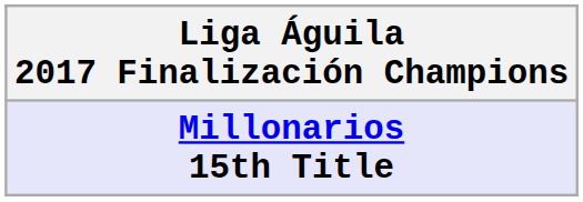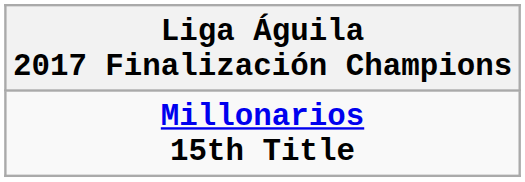row 2 | column 1: lavender background -> no background
